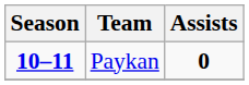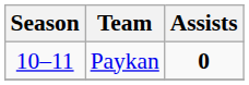Paykan | Season: bold -> normal
